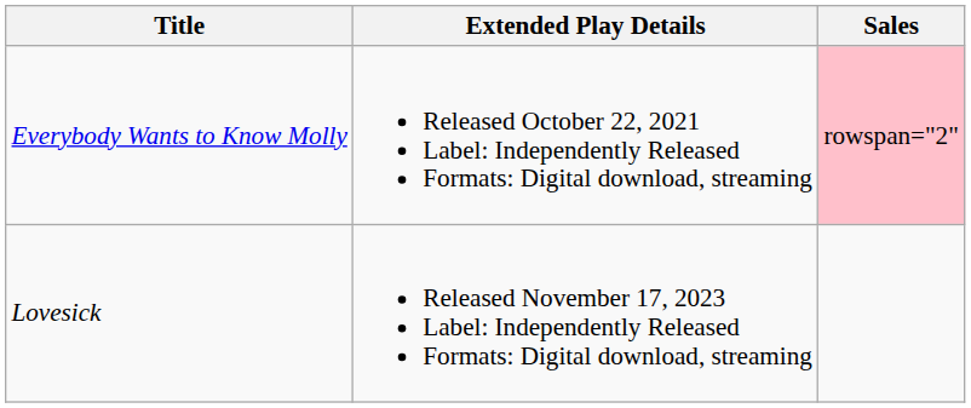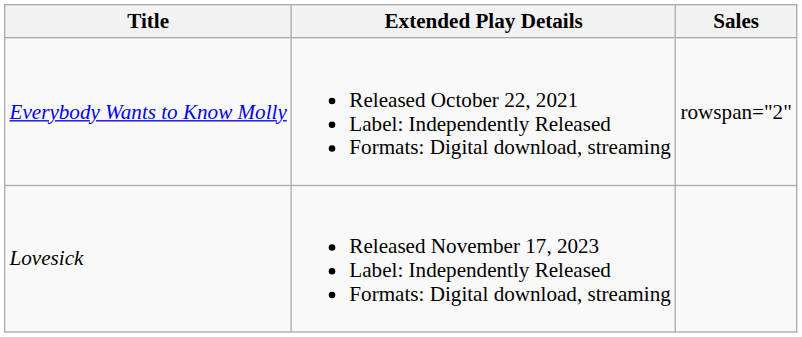Everybody Wants to Know Molly | Sales: pink background -> no background
